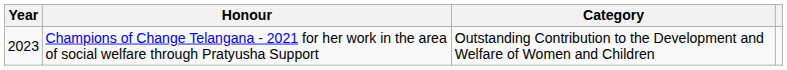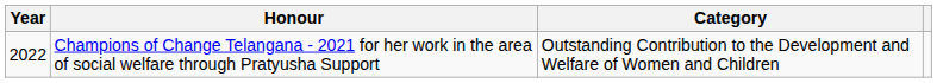row 2 | Year: 2023 -> 2022
